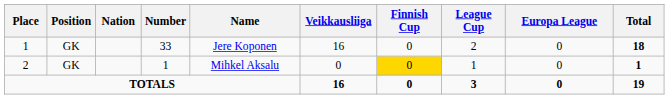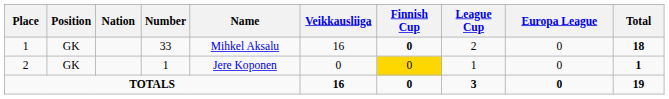row 2 | Name: Jere Koponen -> Mihkel Aksalu
row 2 | Finnish Cup: normal -> bold
row 3 | Name: Mihkel Aksalu -> Jere Koponen
